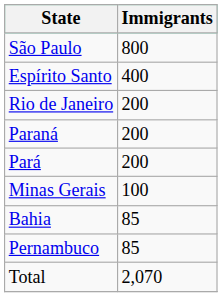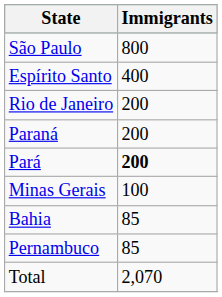Pará | Immigrants: normal -> bold
